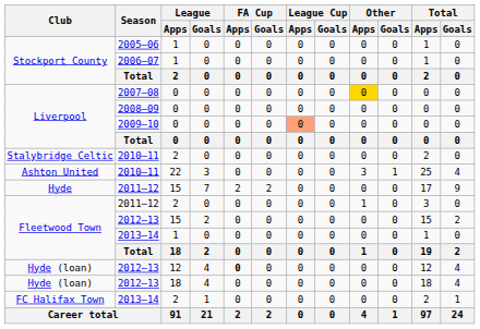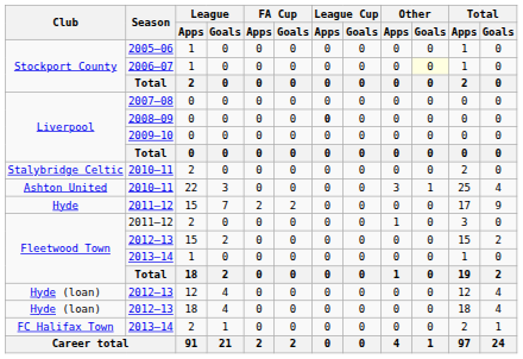2006–07 | Other / Goals: no background -> lightyellow background
2007–08 | Other / Apps: gold background -> no background
2008–09 | League Cup / Apps: normal -> bold
2009–10 | League Cup / Apps: lightsalmon background -> no background
2012–13 / 12 | FA Cup / Apps: bold -> normal
